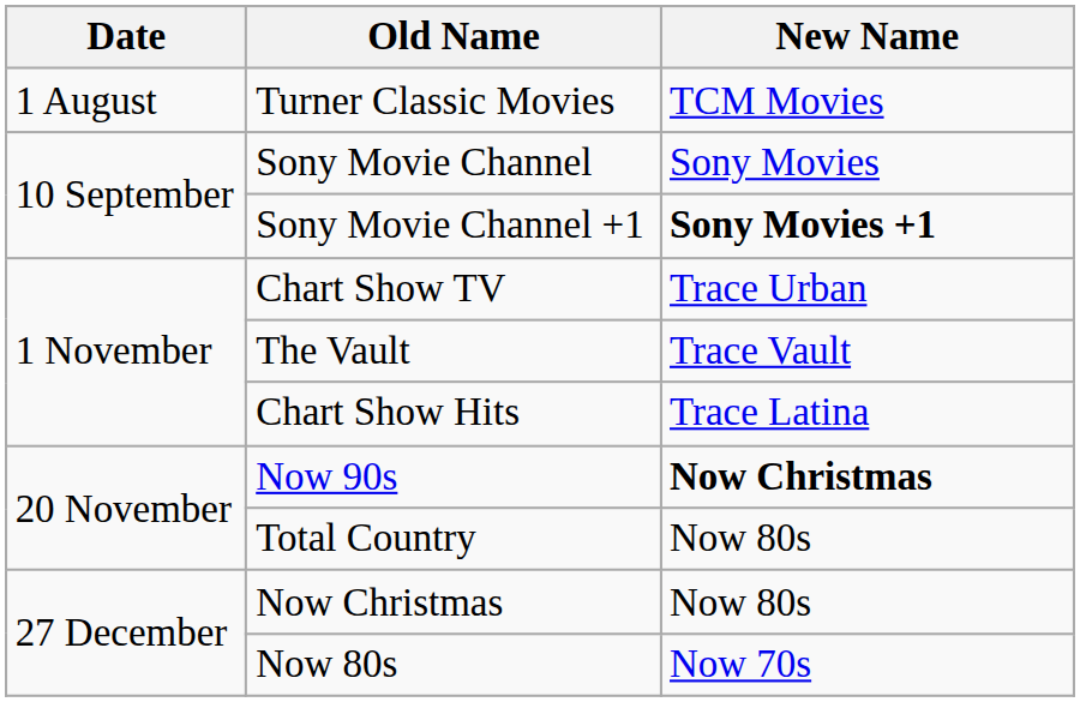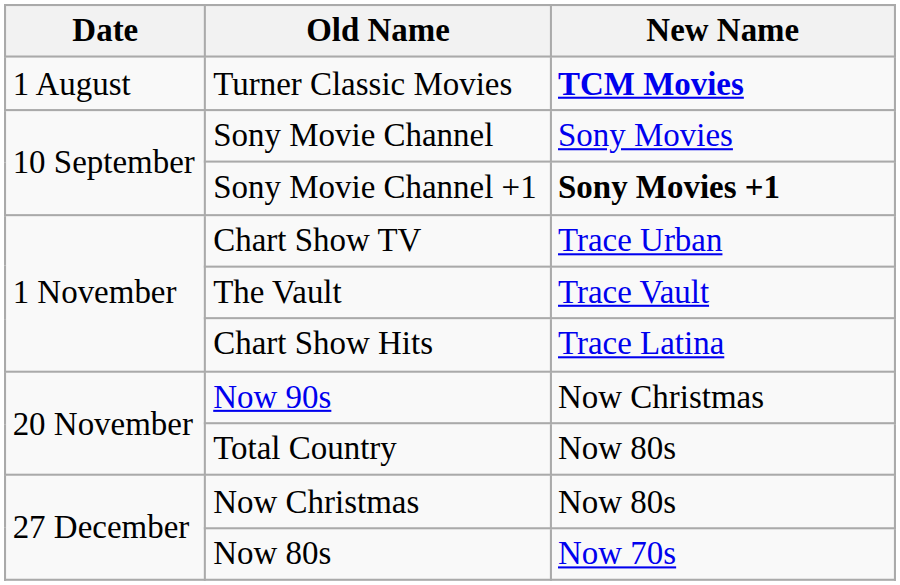Turner Classic Movies | New Name: normal -> bold
Now 90s | New Name: bold -> normal
